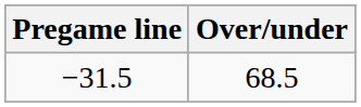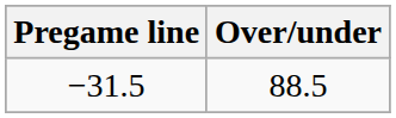−31.5 | Over/under: 68.5 -> 88.5
